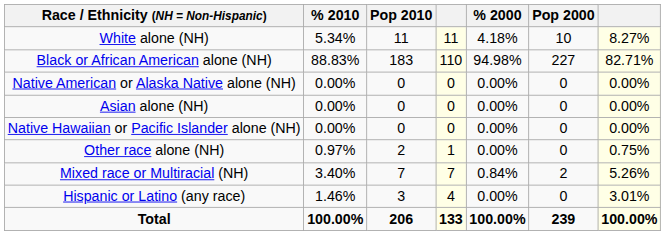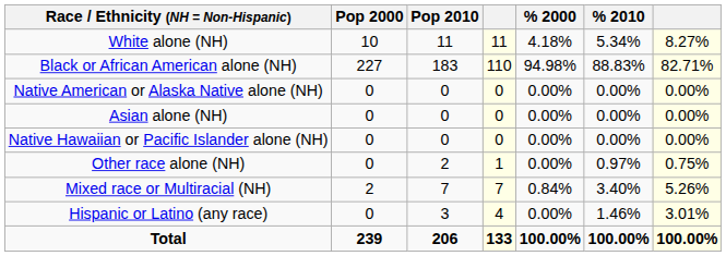columns swapped: Pop 2000 <-> % 2010
